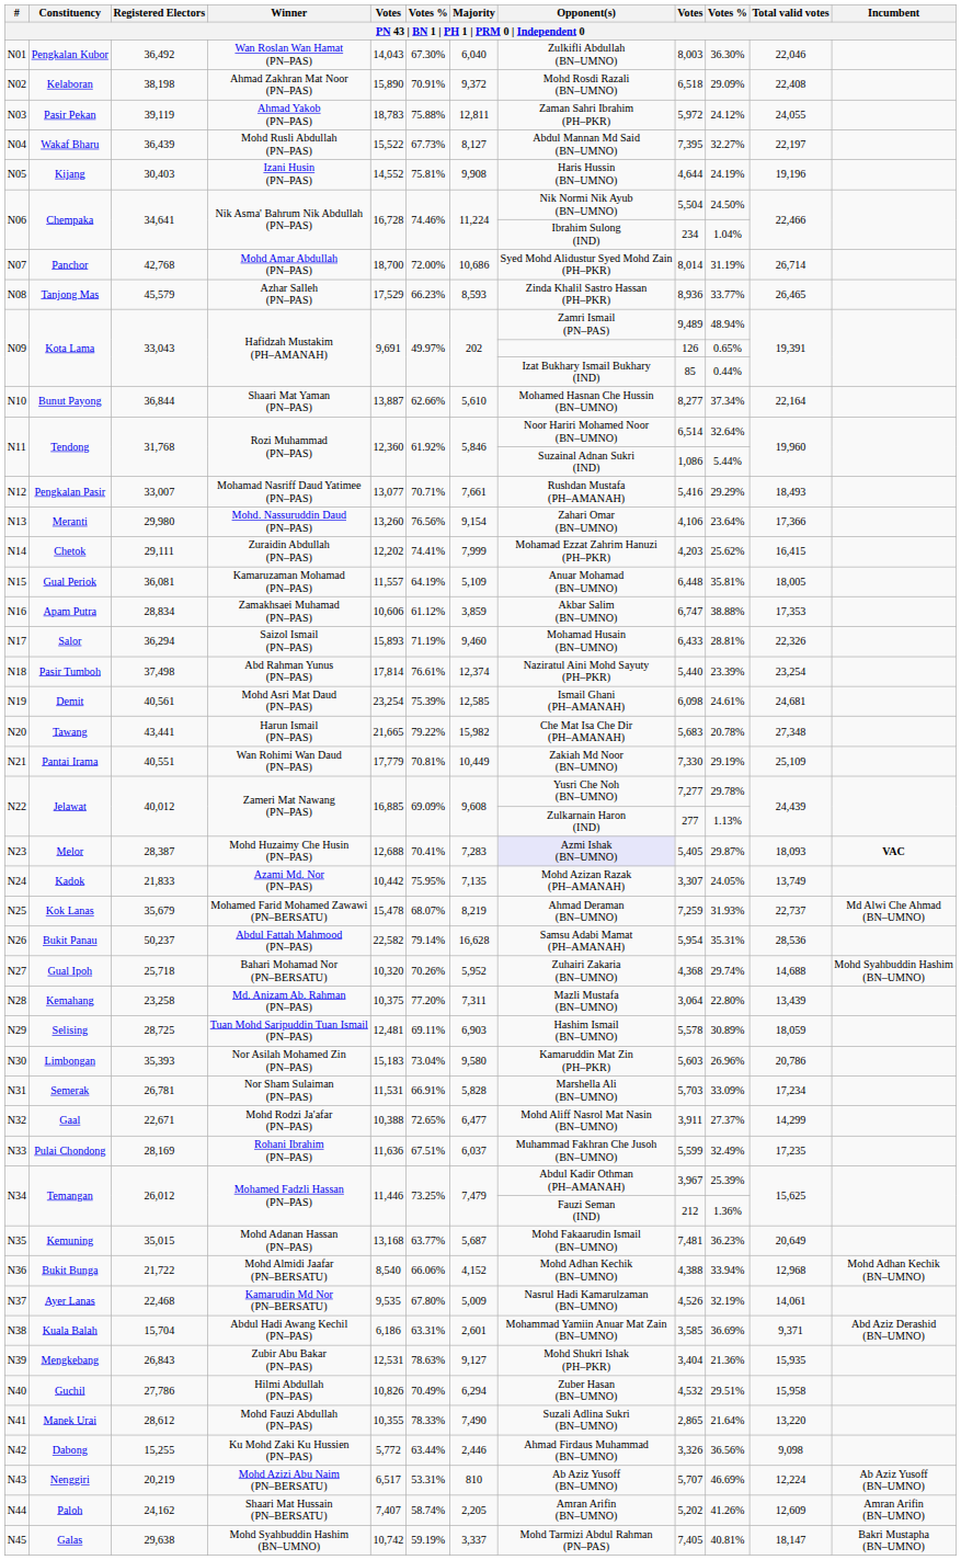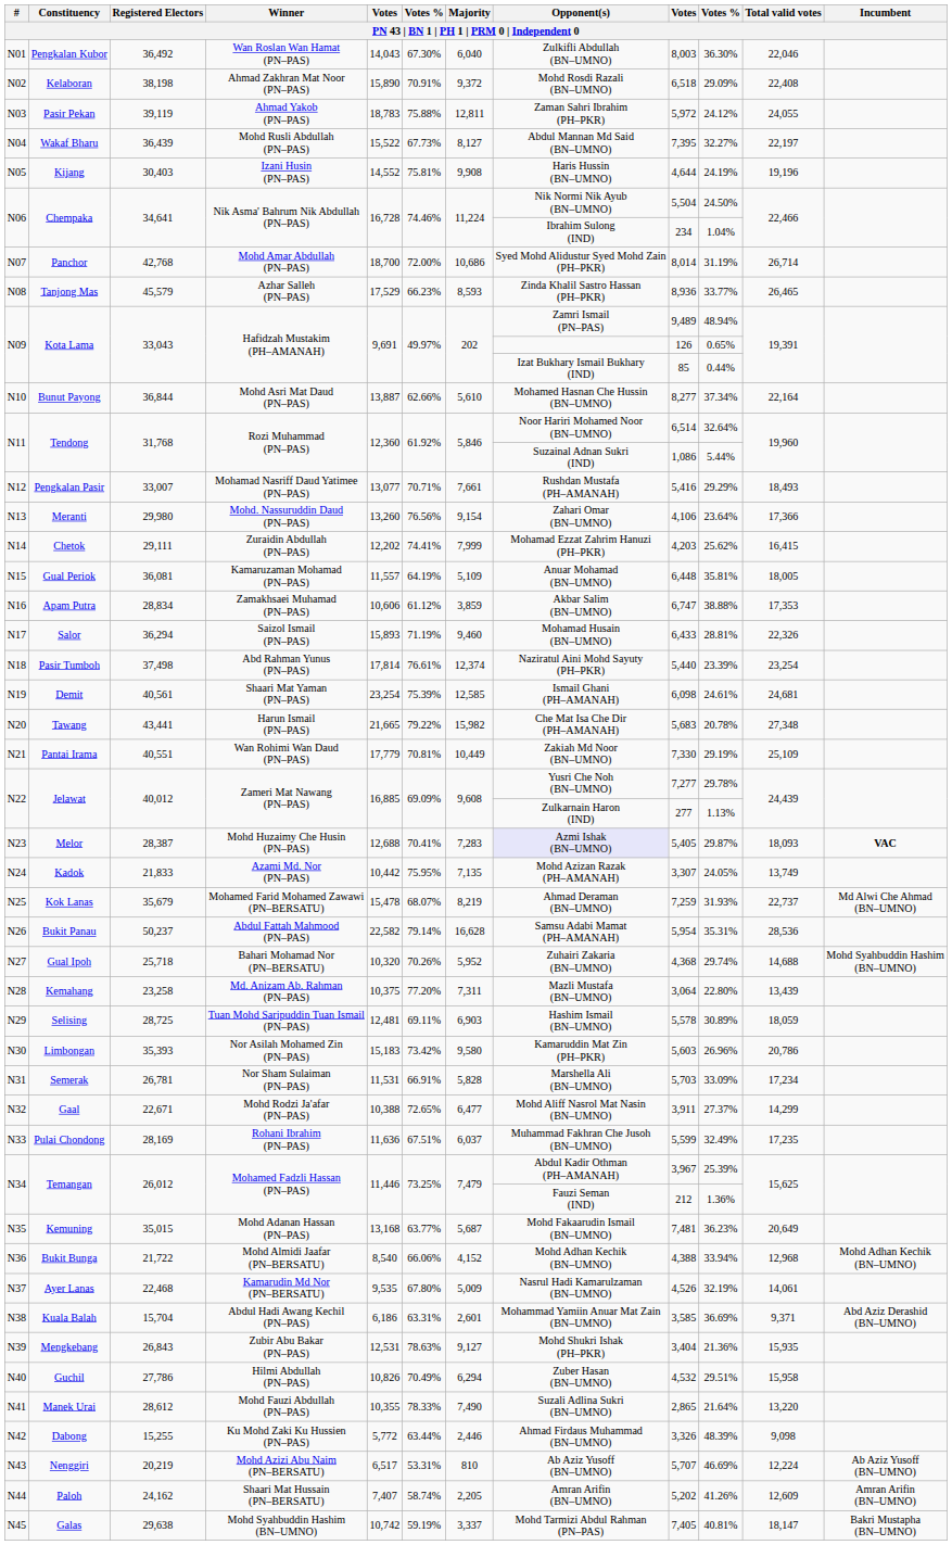N10 | Winner: Shaari Mat Yaman (PN–PAS) -> Mohd Asri Mat Daud (PN–PAS)
N19 | Winner: Mohd Asri Mat Daud (PN–PAS) -> Shaari Mat Yaman (PN–PAS)
N30 | column 6: 73.04% -> 73.42%
N42 | column 10: 36.56% -> 48.39%
